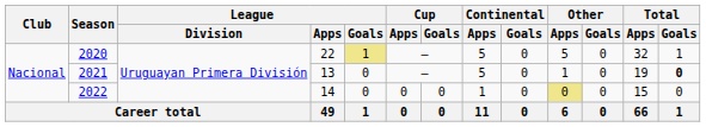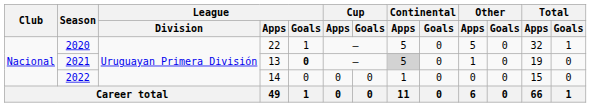2020 | League / Goals: khaki background -> no background
2021 | League / Goals: normal -> bold
2021 | Continental / Apps: no background -> lightgrey background
2021 | Total / Goals: bold -> normal
2022 | Other / Apps: khaki background -> no background
